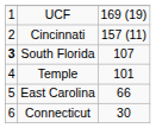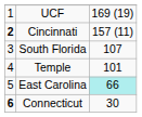Cincinnati | column 1: normal -> bold
South Florida | column 1: bold -> normal
East Carolina | column 3: no background -> paleturquoise background
Connecticut | column 1: normal -> bold
